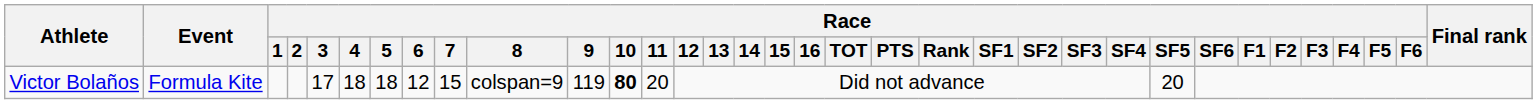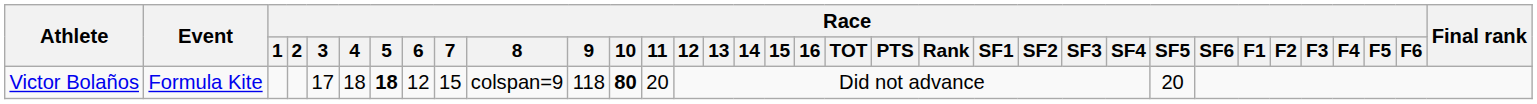Victor Bolaños | Race / 5: normal -> bold
Victor Bolaños | Race / 9: 119 -> 118
